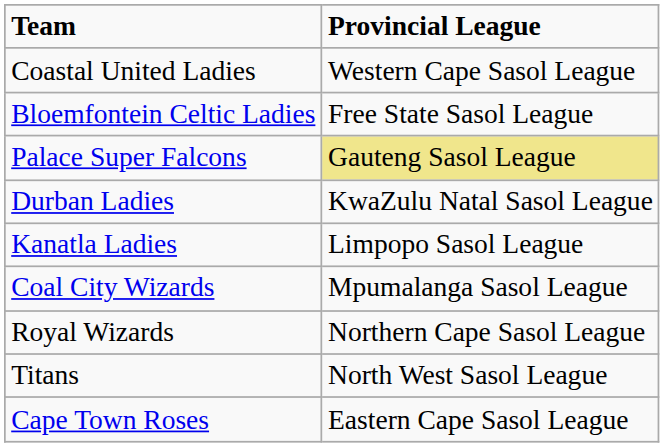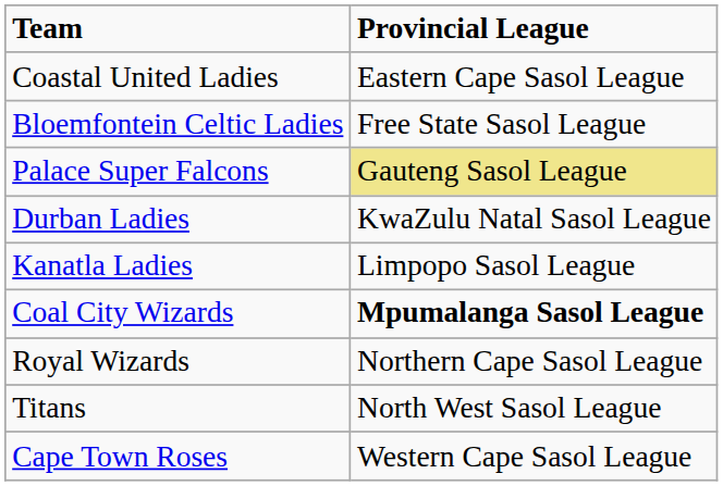Coastal United Ladies | Provincial League: Western Cape Sasol League -> Eastern Cape Sasol League
Coal City Wizards | Provincial League: normal -> bold
Cape Town Roses | Provincial League: Eastern Cape Sasol League -> Western Cape Sasol League
